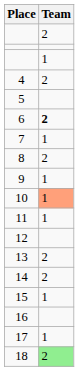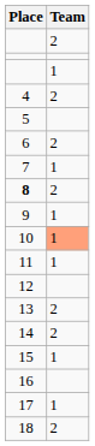row 7 | Team: bold -> normal
row 9 | Place: normal -> bold
row 19 | Team: lightgreen background -> no background
